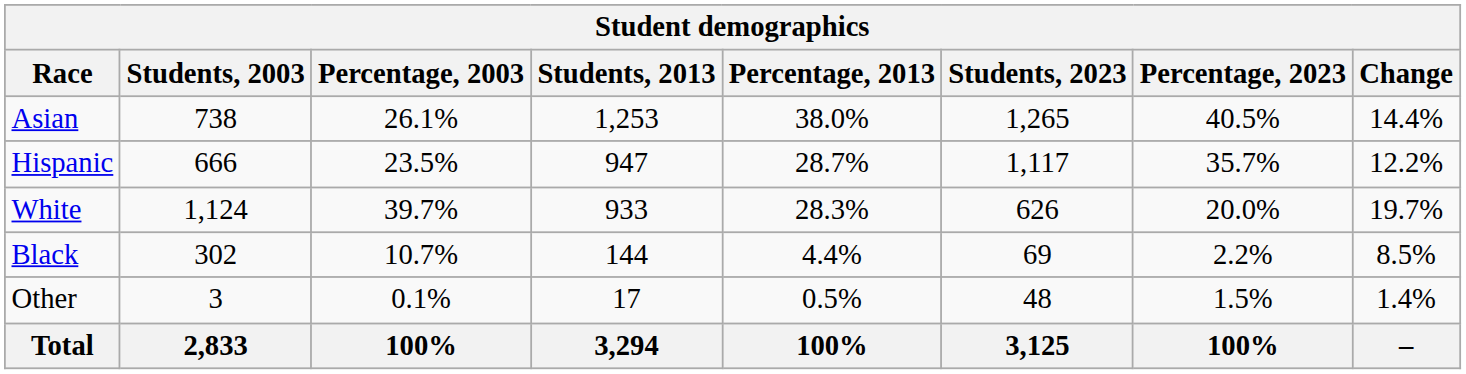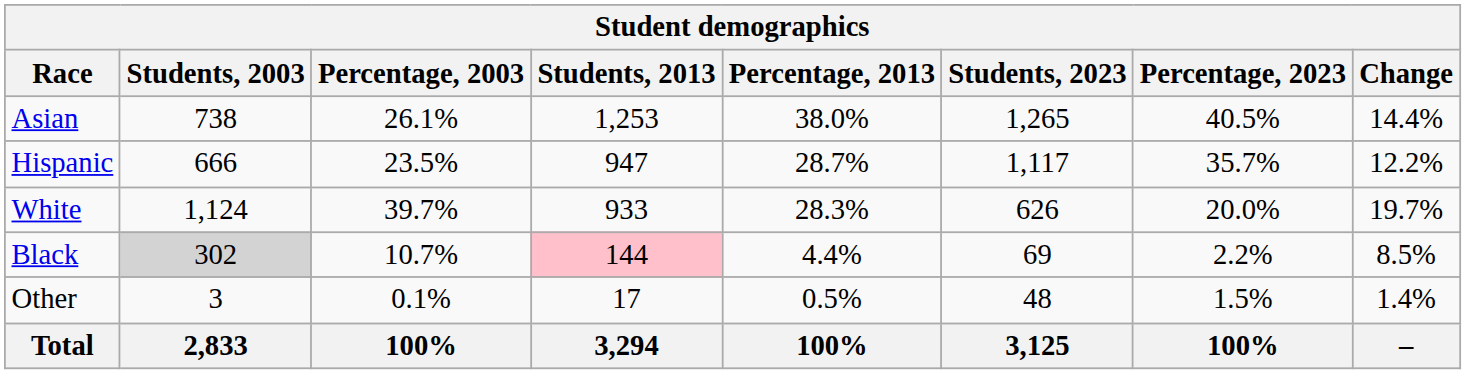Black | Students, 2003: no background -> lightgrey background
Black | Students, 2013: no background -> pink background
